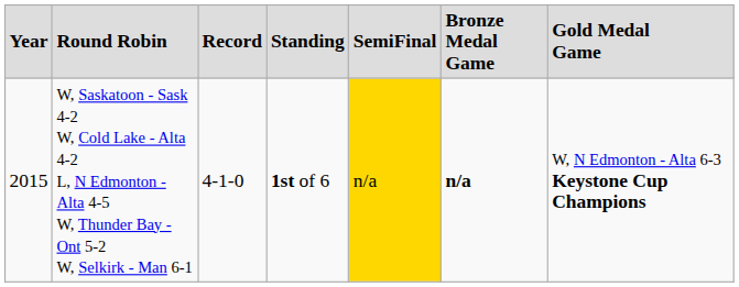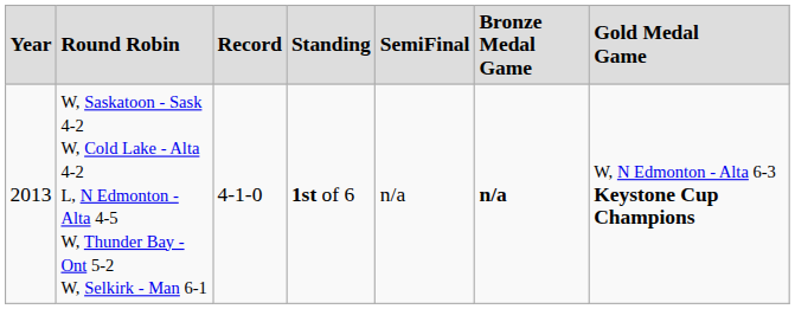row 2 | column 1: 2015 -> 2013
row 2 | column 5: gold background -> no background
